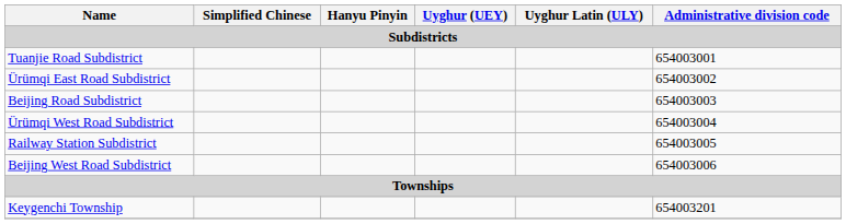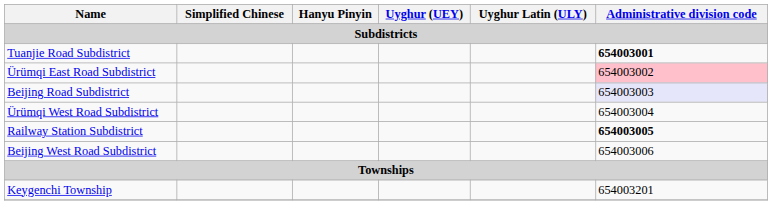Tuanjie Road Subdistrict | Administrative division code: normal -> bold
Ürümqi East Road Subdistrict | Administrative division code: no background -> pink background
Beijing Road Subdistrict | Administrative division code: no background -> lavender background
Railway Station Subdistrict | Administrative division code: normal -> bold
